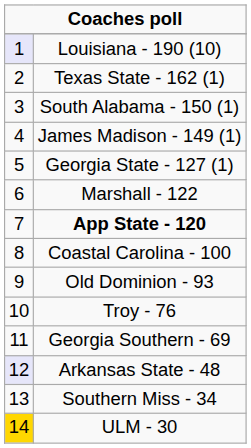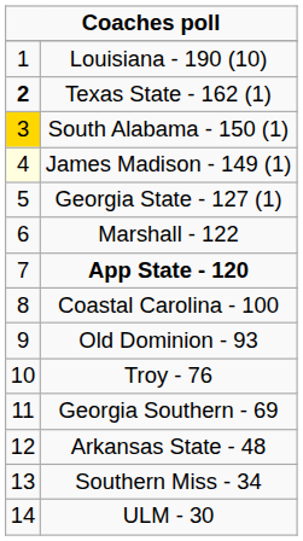Louisiana - 190 (10) | column 1: lavender background -> no background
Texas State - 162 (1) | column 1: normal -> bold
South Alabama - 150 (1) | column 1: no background -> gold background
James Madison - 149 (1) | column 1: no background -> lightyellow background
Arkansas State - 48 | column 1: lavender background -> no background
ULM - 30 | column 1: gold background -> no background
